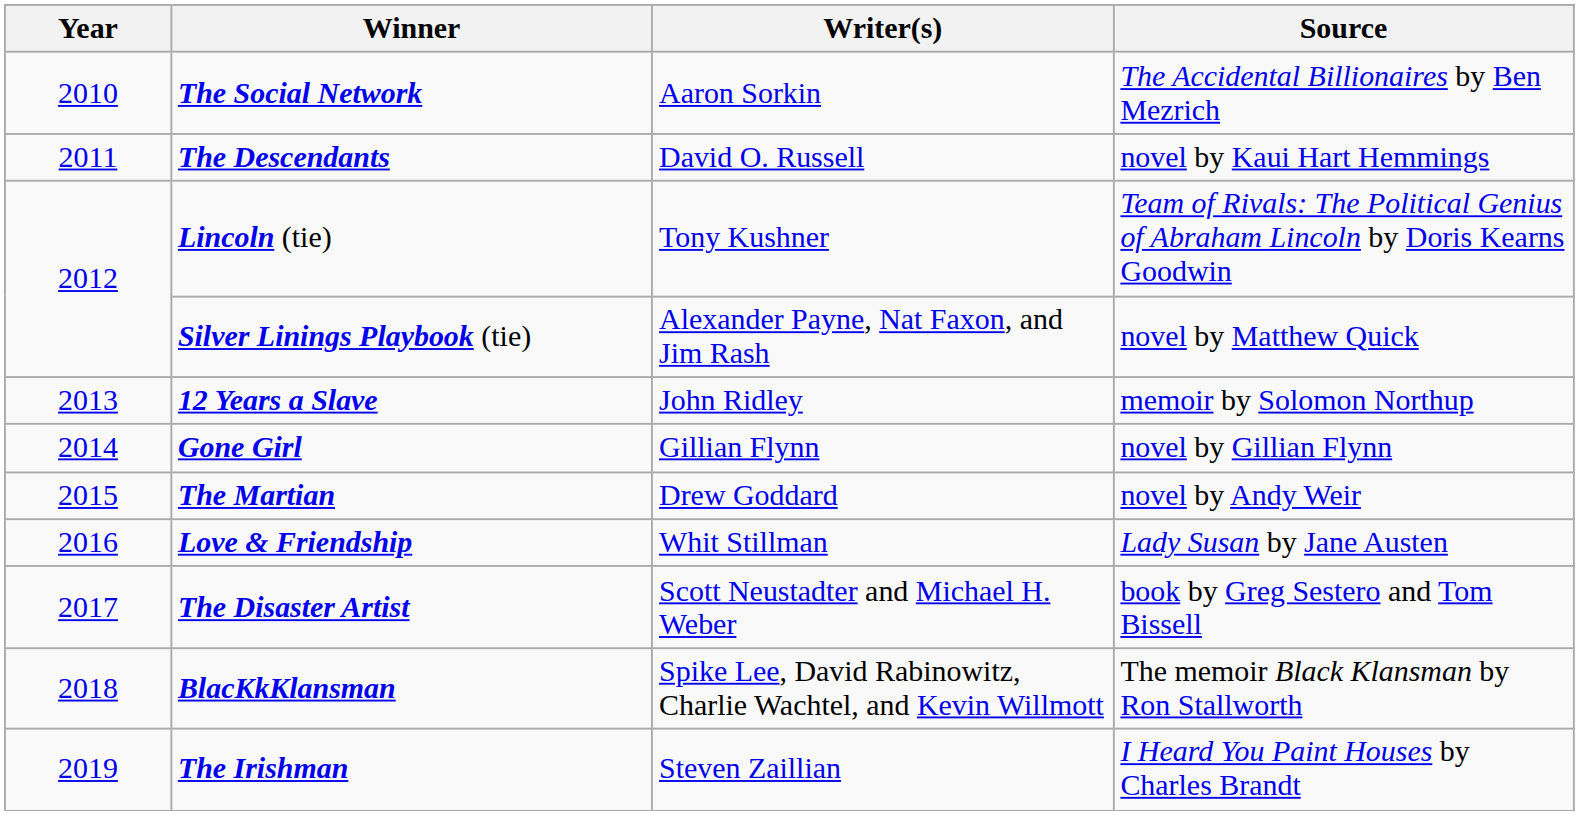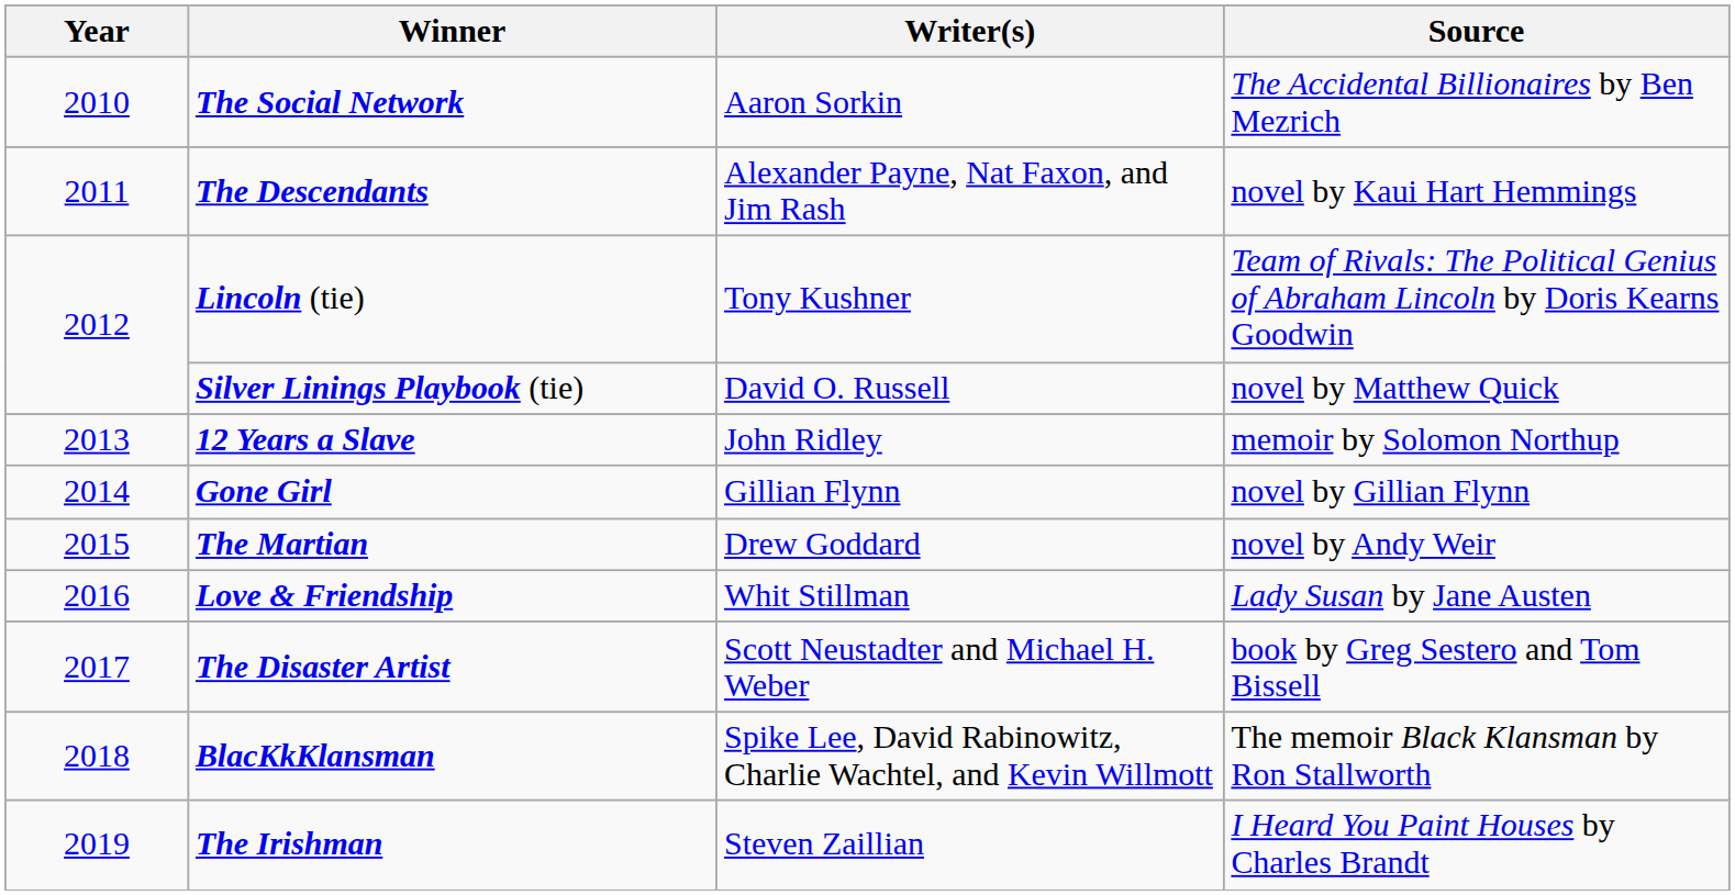The Descendants | Writer(s): David O. Russell -> Alexander Payne, Nat Faxon, and Jim Rash
Silver Linings Playbook (tie) | Writer(s): Alexander Payne, Nat Faxon, and Jim Rash -> David O. Russell
